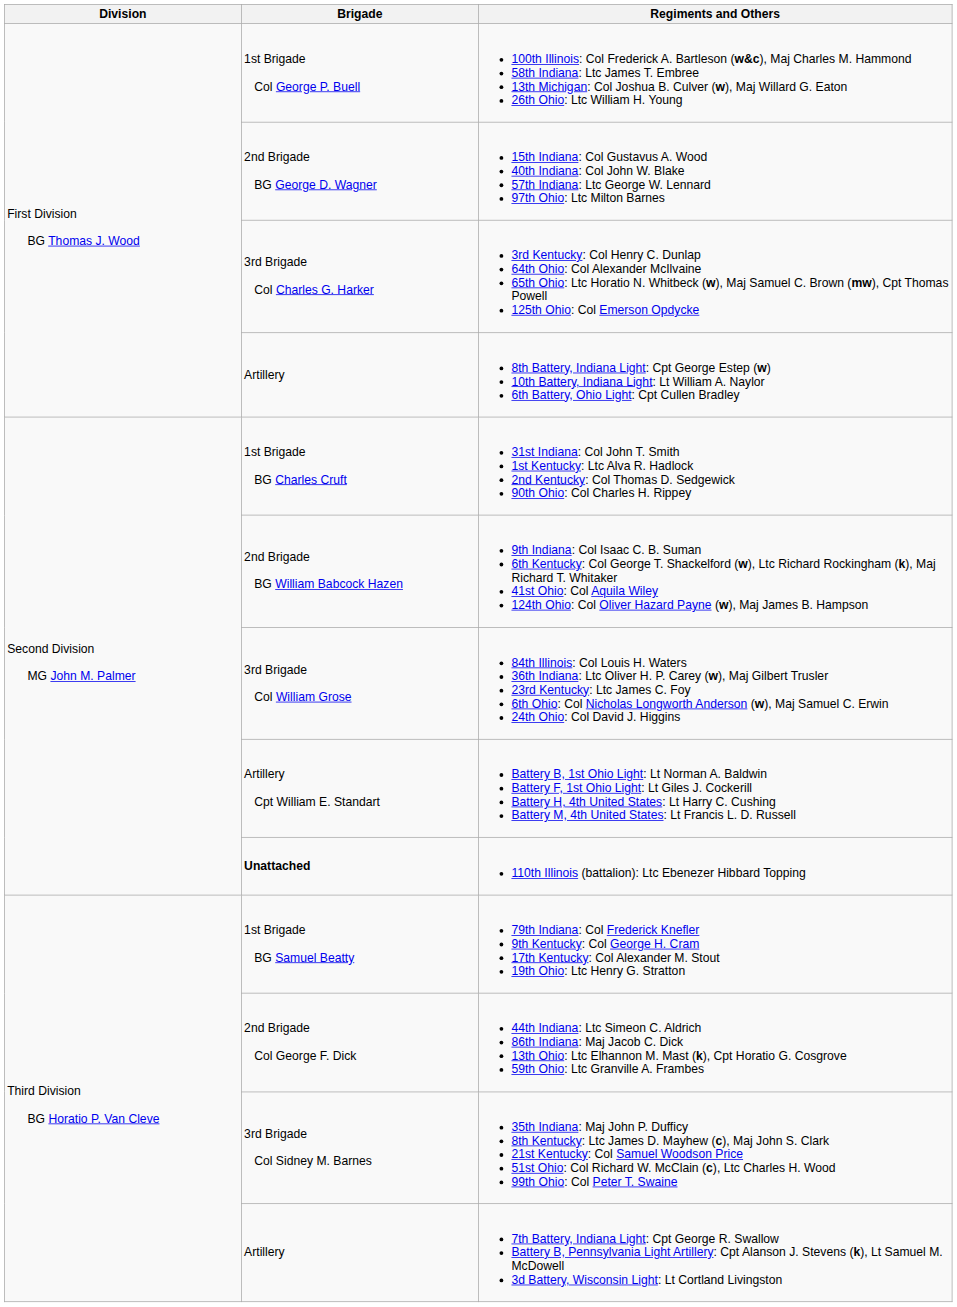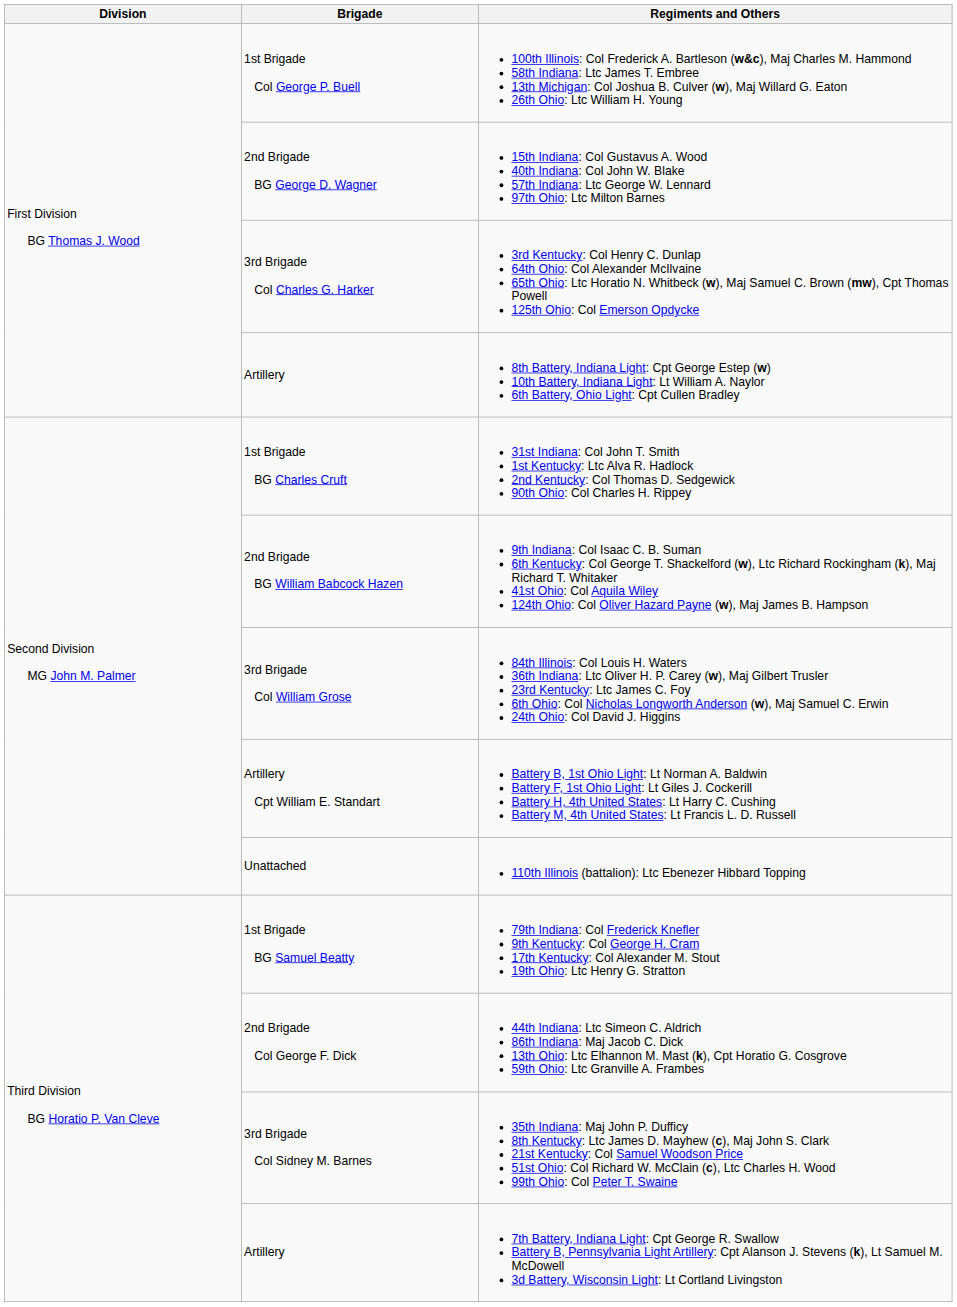110th Illinois (battalion): Ltc Ebenezer Hibbard Topping | Brigade: bold -> normal
